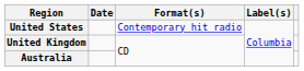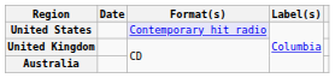United States | Format(s): no background -> lavender background
